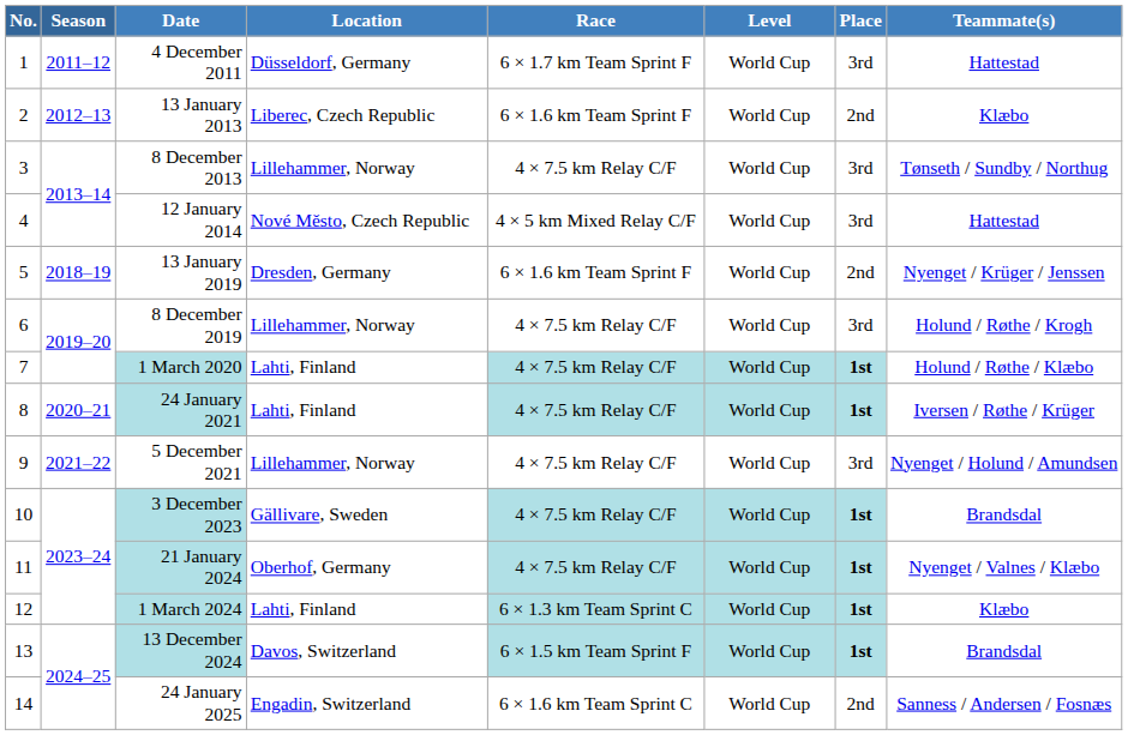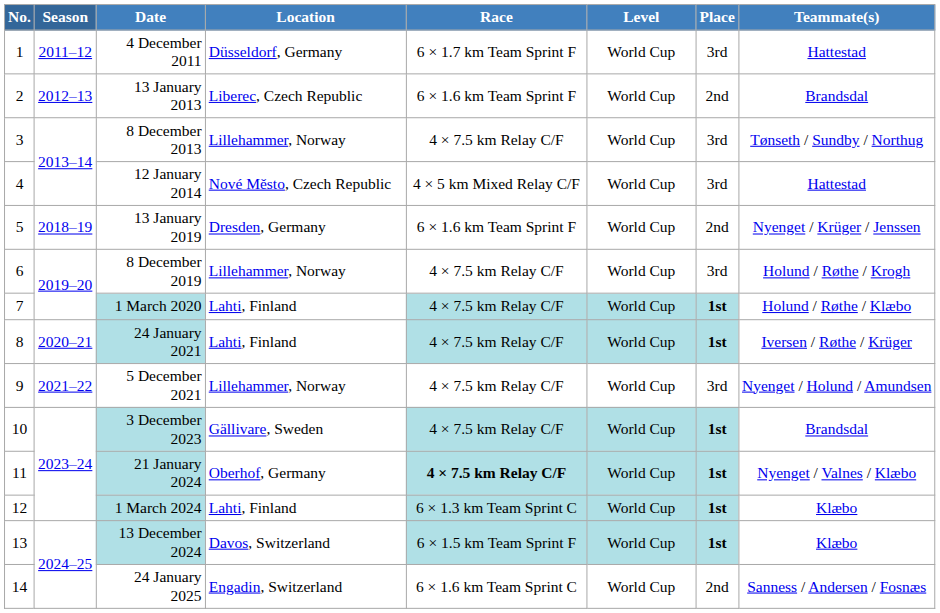13 January 2013 | Teammate(s): Klæbo -> Brandsdal
21 January 2024 | Race: normal -> bold
13 December 2024 | Teammate(s): Brandsdal -> Klæbo
